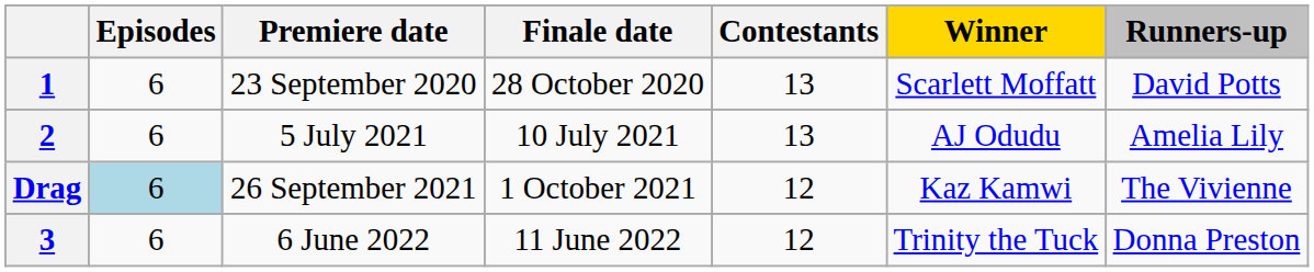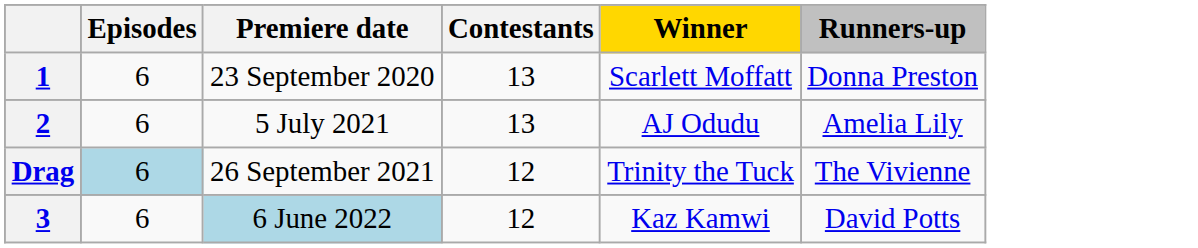- column: Finale date | 28 October 2020 | 10 July 2021 | 1 October 2021 | 11 June 2022
1 | Runners-up: David Potts -> Donna Preston
Drag | Winner: Kaz Kamwi -> Trinity the Tuck
3 | Premiere date: no background -> lightblue background
3 | Winner: Trinity the Tuck -> Kaz Kamwi
3 | Runners-up: Donna Preston -> David Potts
